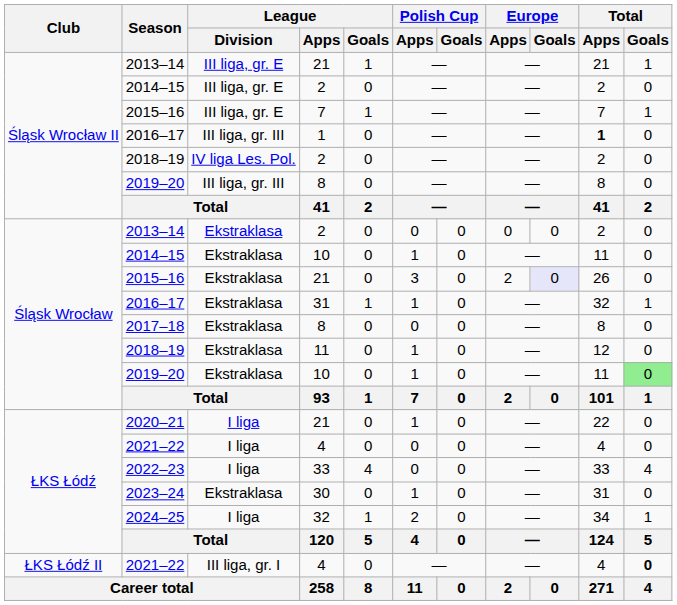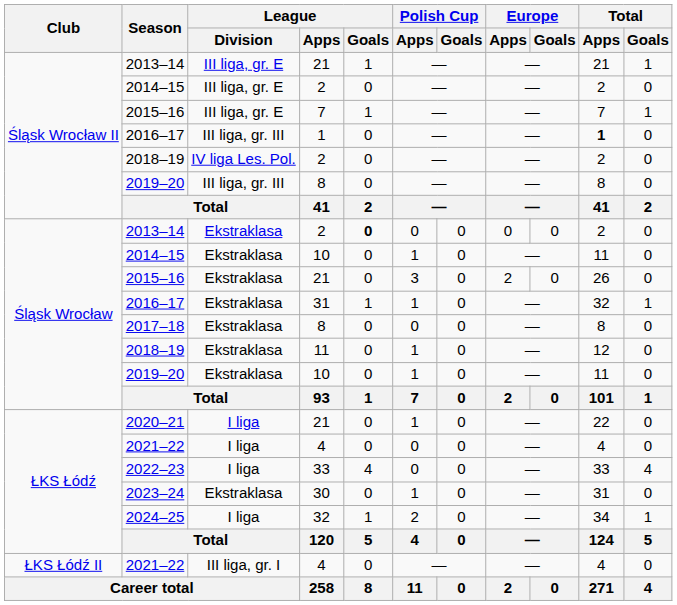2013–14 / Ekstraklasa | League / Goals: normal -> bold
2015–16 / Ekstraklasa | Europe / Goals: lavender background -> no background
2019–20 / Ekstraklasa | Total / Goals: lightgreen background -> no background
2021–22 / III liga, gr. I | Total / Goals: bold -> normal
